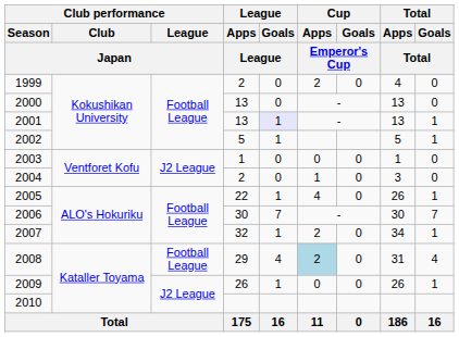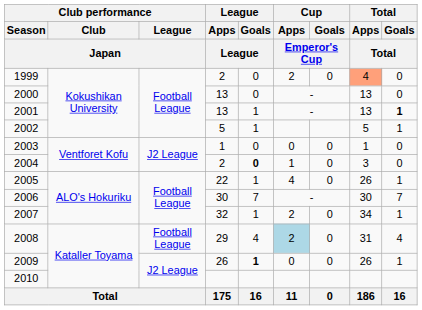1999 | Total / Apps / Total: no background -> lightsalmon background
2001 | League / Goals / League: lavender background -> no background
2001 | Total / Goals / Total: normal -> bold
2004 | League / Goals / League: normal -> bold
2009 | League / Goals / League: normal -> bold
